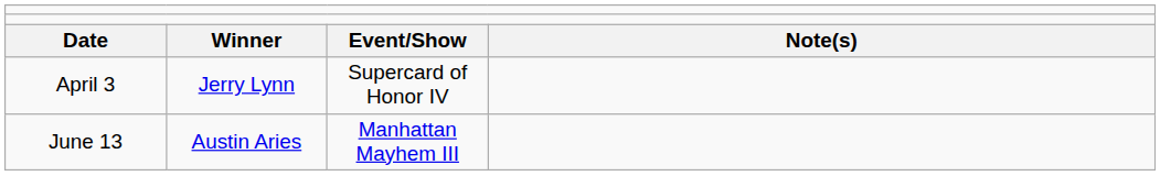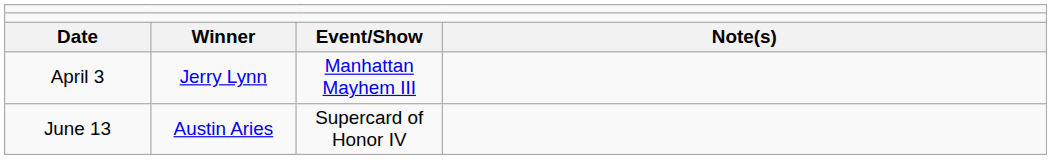April 3 | column 3: Supercard of Honor IV -> Manhattan Mayhem III
June 13 | column 3: Manhattan Mayhem III -> Supercard of Honor IV
